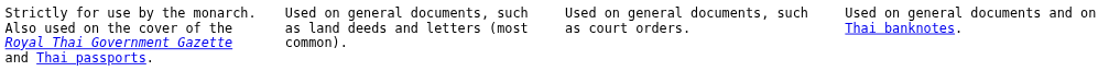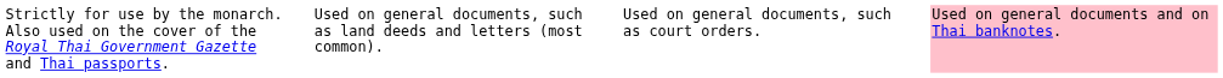row 1 | column 4: no background -> pink background
